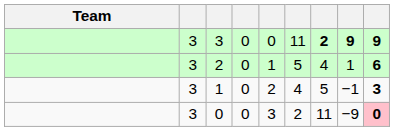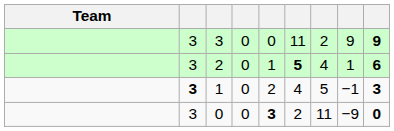row 2 | column 7: bold -> normal
row 2 | column 8: bold -> normal
row 3 | column 6: normal -> bold
row 4 | column 2: normal -> bold
row 5 | column 5: normal -> bold
row 5 | column 9: pink background -> no background
